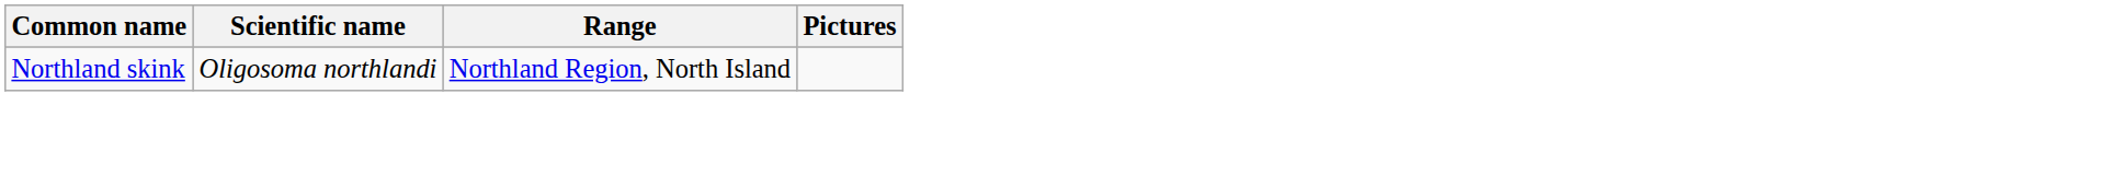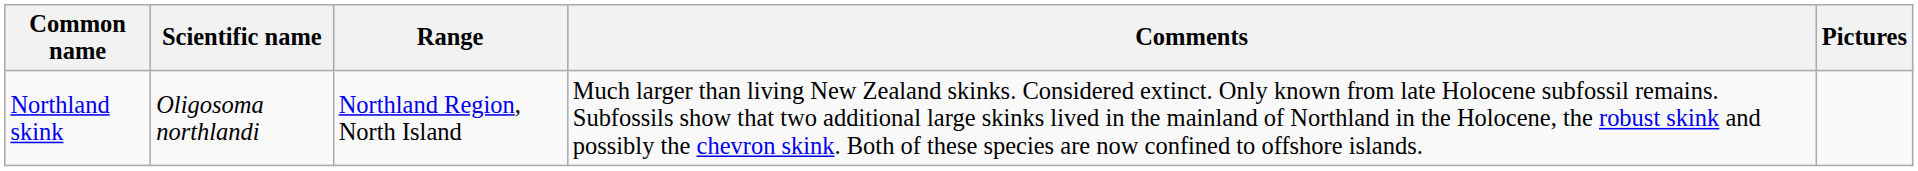+ column: Comments | Much larger than living New Zealand skinks. Considered extinct. Only known from late Holocene subfossil remains. Subfossils show that two additional large skinks lived in the mainland of Northland in the Holocene, the robust skink and possibly the chevron skink. Both of these species are now confined to offshore islands.
